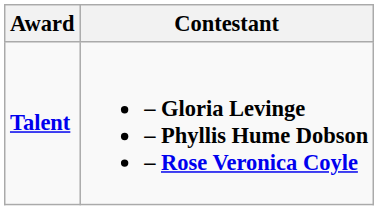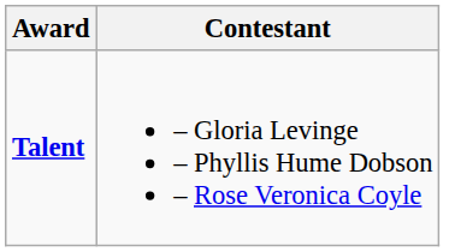Talent | Contestant: bold -> normal
